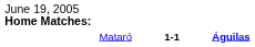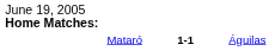Mataró | column 3: bold -> normal
